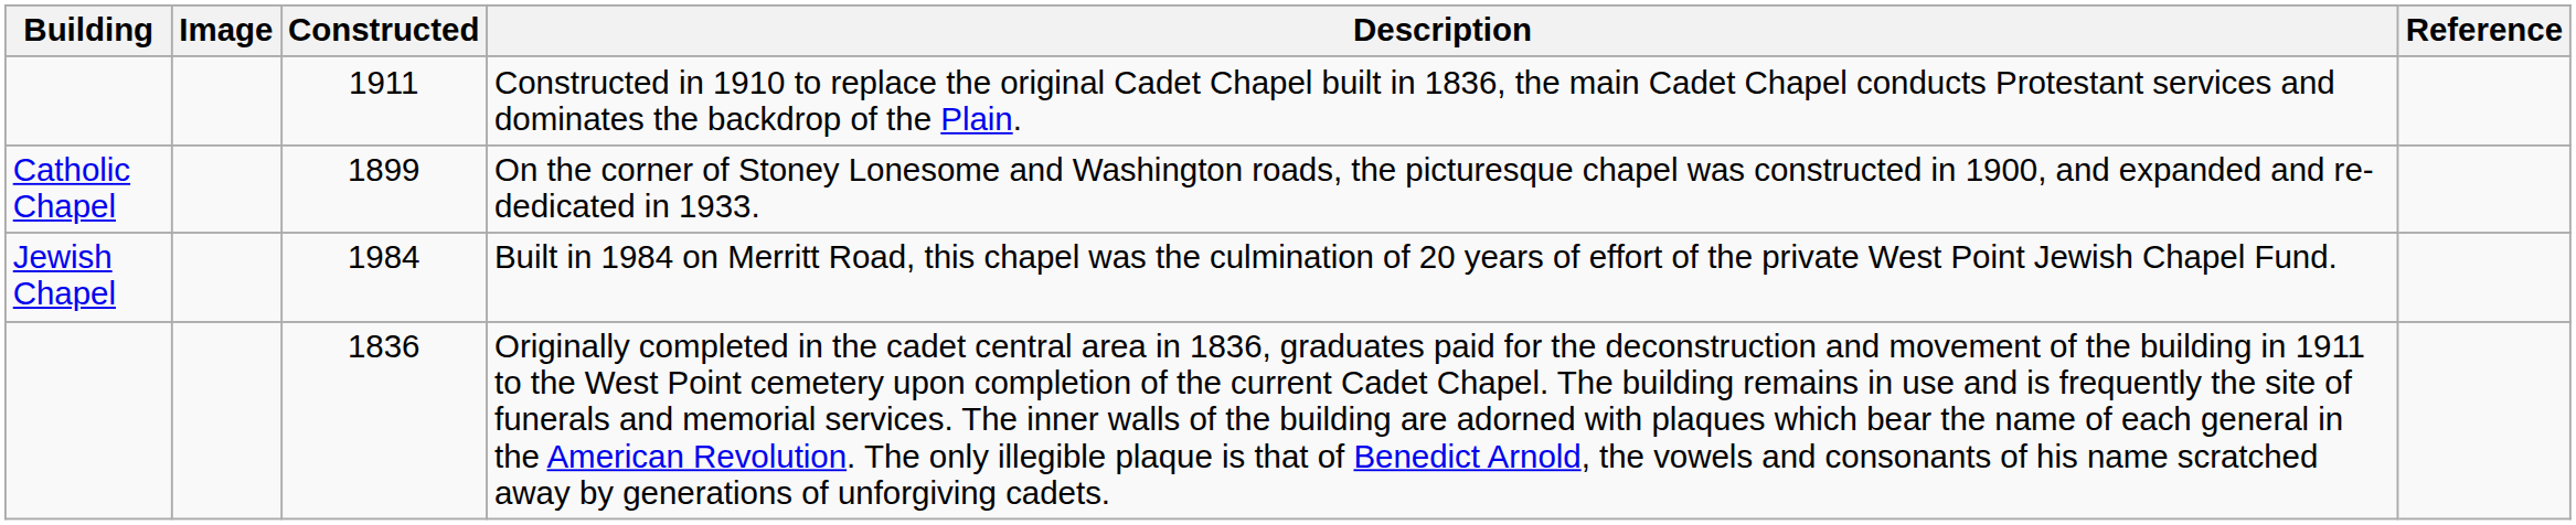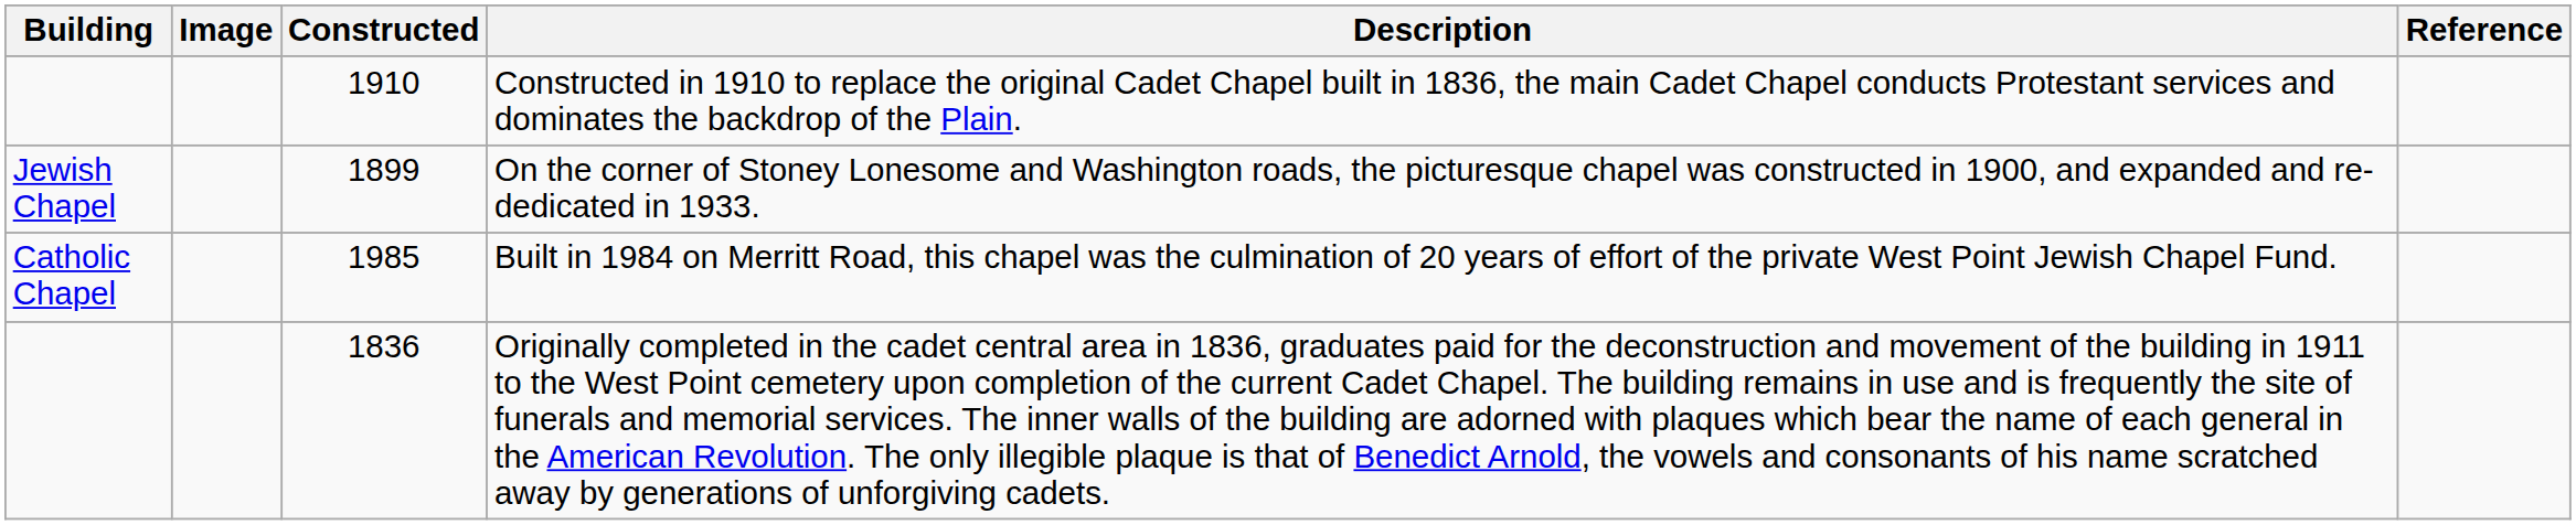row 2 | Constructed: 1911 -> 1910
row 3 | Building: Catholic Chapel -> Jewish Chapel
row 4 | Building: Jewish Chapel -> Catholic Chapel
row 4 | Constructed: 1984 -> 1985
